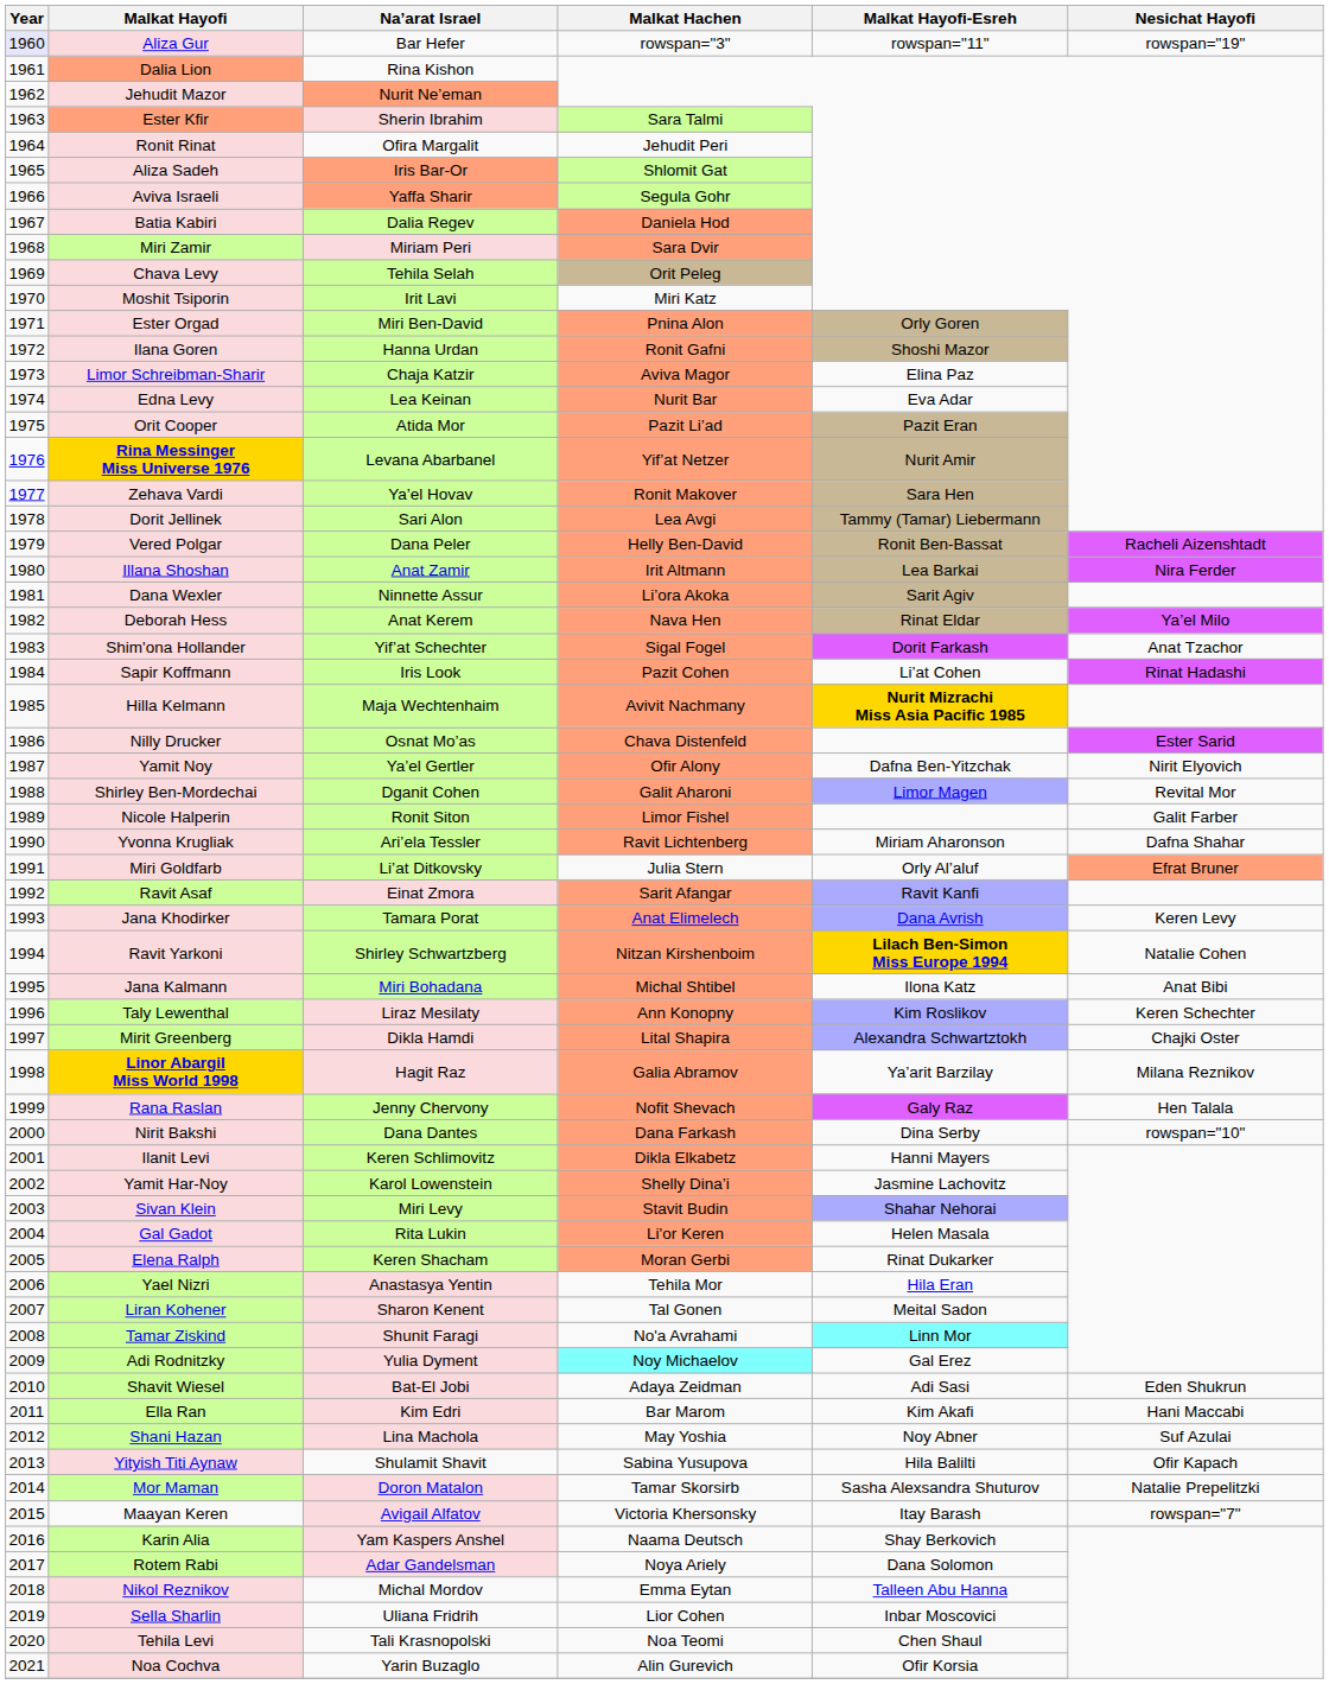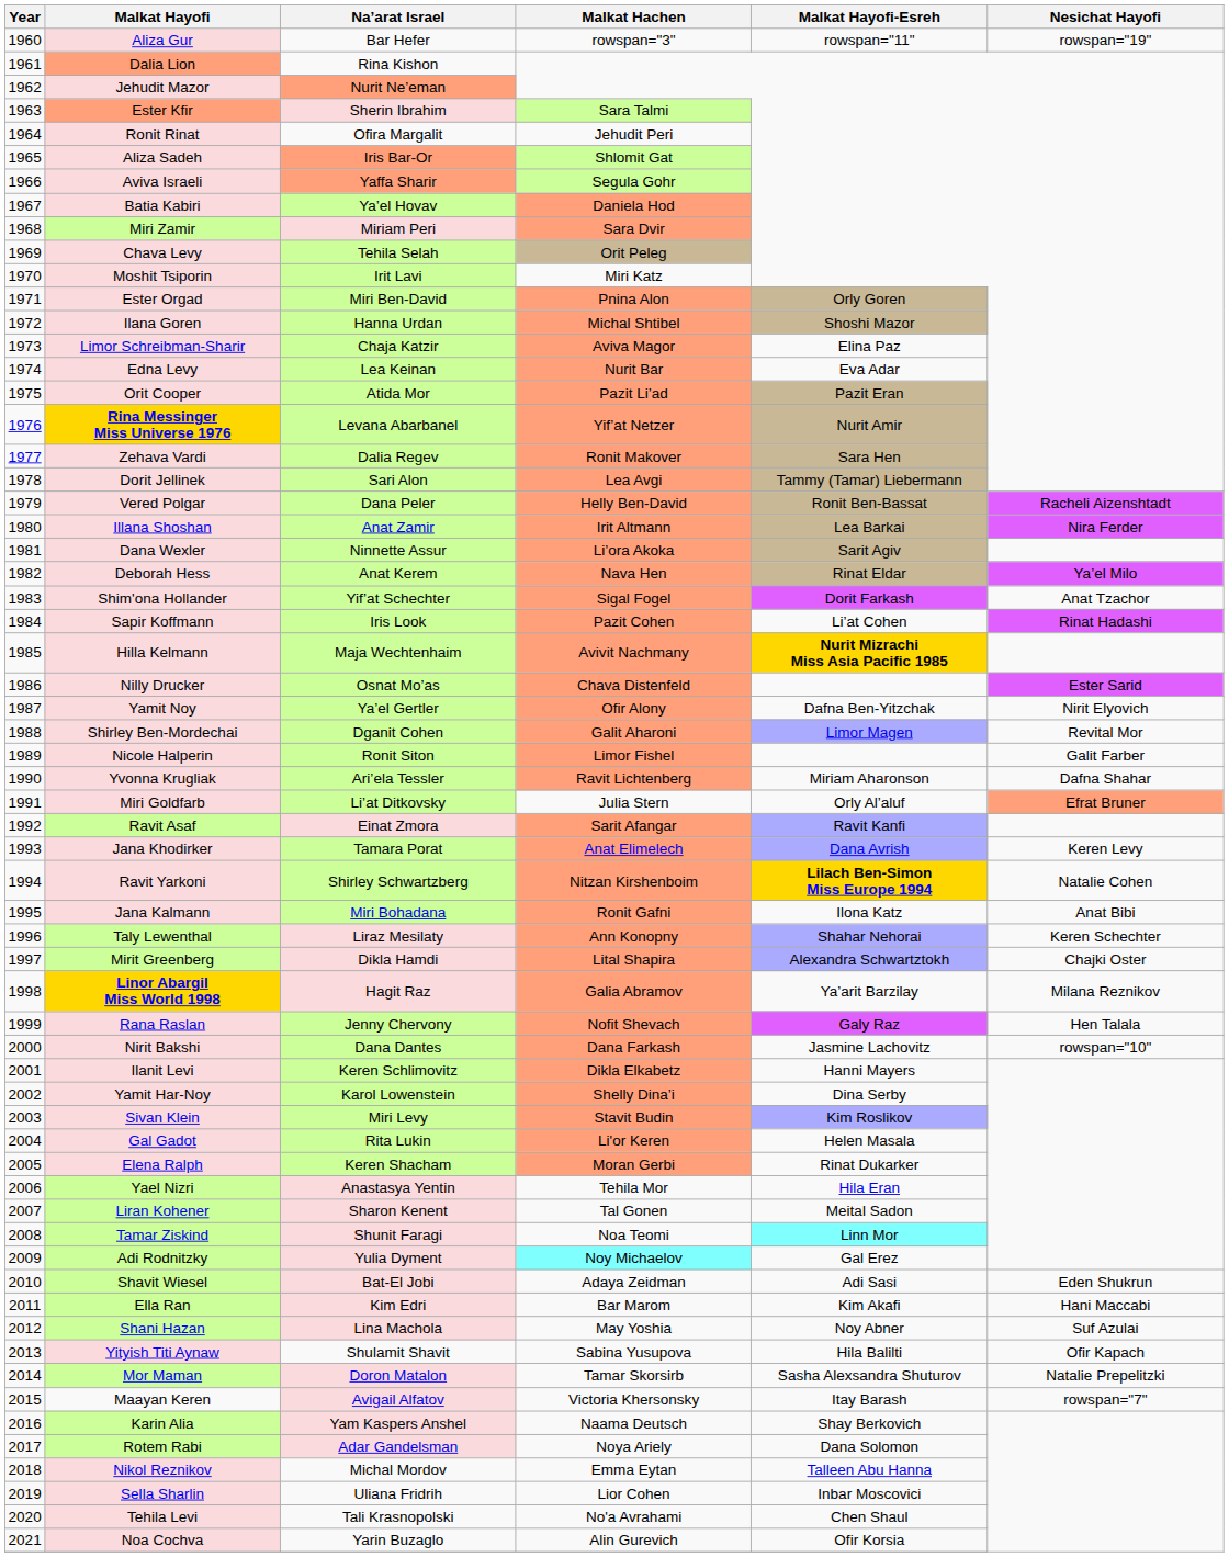Aliza Gur | Year: lavender background -> no background
Batia Kabiri | Na’arat Israel: Dalia Regev -> Ya’el Hovav
Ilana Goren | Malkat Hachen: Ronit Gafni -> Michal Shtibel
Zehava Vardi | Na’arat Israel: Ya’el Hovav -> Dalia Regev
Jana Kalmann | Malkat Hachen: Michal Shtibel -> Ronit Gafni
Taly Lewenthal | Malkat Hayofi-Esreh: Kim Roslikov -> Shahar Nehorai
Nirit Bakshi | Malkat Hayofi-Esreh: Dina Serby -> Jasmine Lachovitz
Yamit Har-Noy | Malkat Hayofi-Esreh: Jasmine Lachovitz -> Dina Serby
Sivan Klein | Malkat Hayofi-Esreh: Shahar Nehorai -> Kim Roslikov
Tamar Ziskind | Malkat Hachen: No'a Avrahami -> Noa Teomi
Tehila Levi | Malkat Hachen: Noa Teomi -> No'a Avrahami
